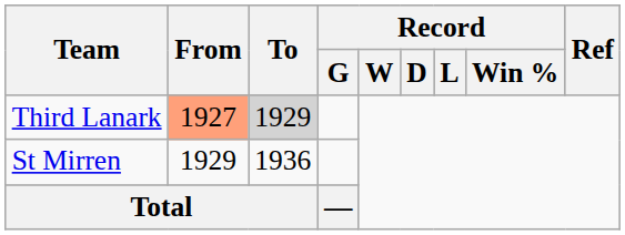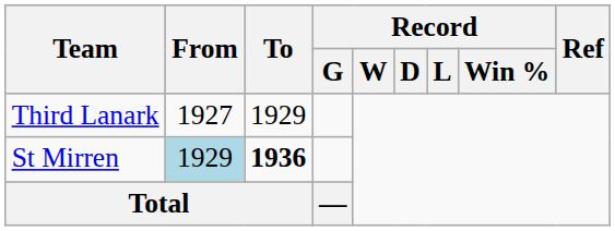Third Lanark | From: lightsalmon background -> no background
Third Lanark | To: lightgrey background -> no background
St Mirren | From: no background -> lightblue background
St Mirren | To: normal -> bold
